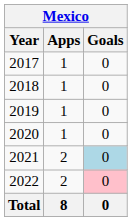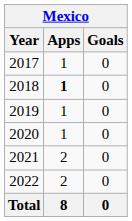2018 | Apps: normal -> bold
2021 | Goals: lightblue background -> no background
2022 | Goals: pink background -> no background
